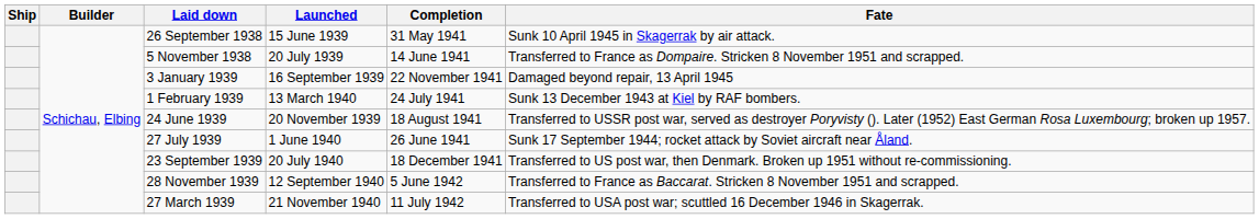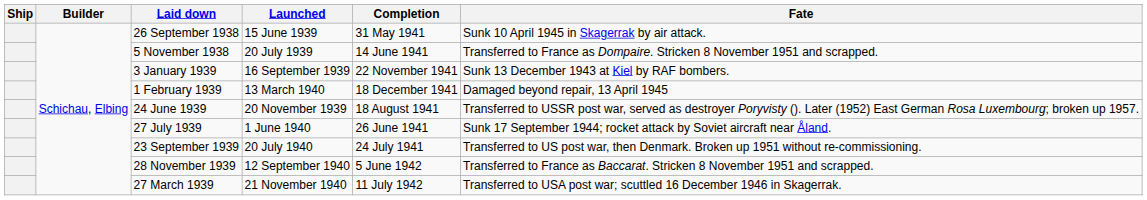3 January 1939 | Fate: Damaged beyond repair, 13 April 1945 -> Sunk 13 December 1943 at Kiel by RAF bombers.
1 February 1939 | Completion: 24 July 1941 -> 18 December 1941
1 February 1939 | Fate: Sunk 13 December 1943 at Kiel by RAF bombers. -> Damaged beyond repair, 13 April 1945
23 September 1939 | Completion: 18 December 1941 -> 24 July 1941
